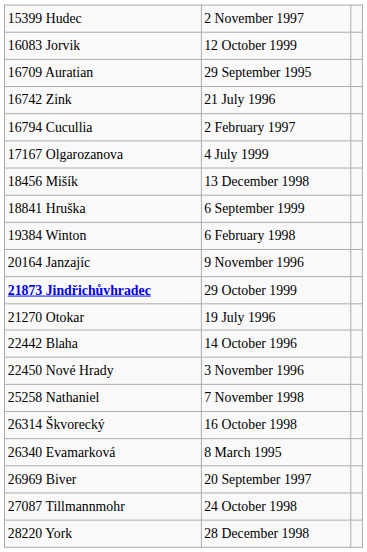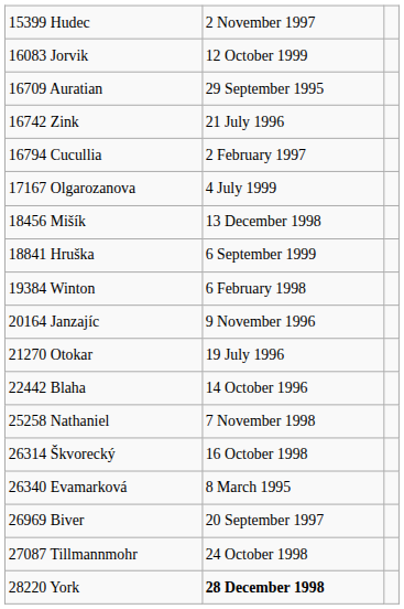- row: 21873 Jindřichůvhradec | 29 October 1999
- row: 22450 Nové Hrady | 3 November 1996
28220 York | column 2: normal -> bold
